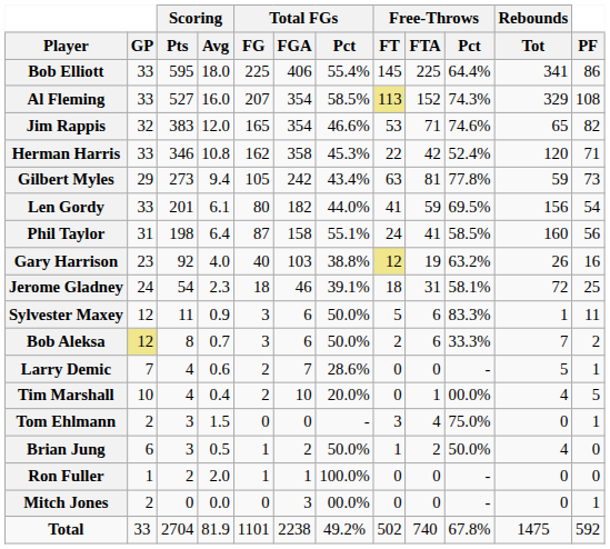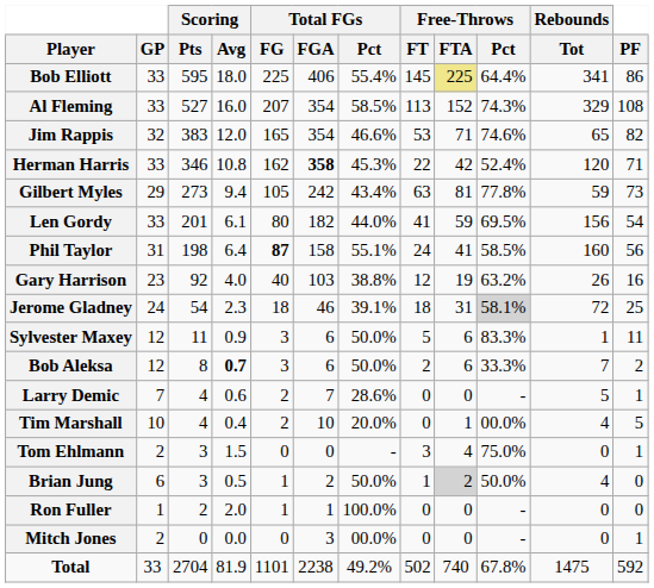Bob Elliott | Free-Throws / FTA: no background -> khaki background
Al Fleming | Free-Throws / FT: khaki background -> no background
Herman Harris | Total FGs / FGA: normal -> bold
Phil Taylor | Total FGs / FG: normal -> bold
Gary Harrison | Free-Throws / FT: khaki background -> no background
Jerome Gladney | Free-Throws / Pct: no background -> lightgrey background
Bob Aleksa | GP: khaki background -> no background
Bob Aleksa | Scoring / Avg: normal -> bold
Brian Jung | Free-Throws / FTA: no background -> lightgrey background
